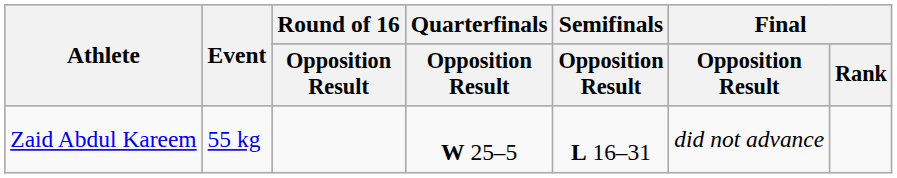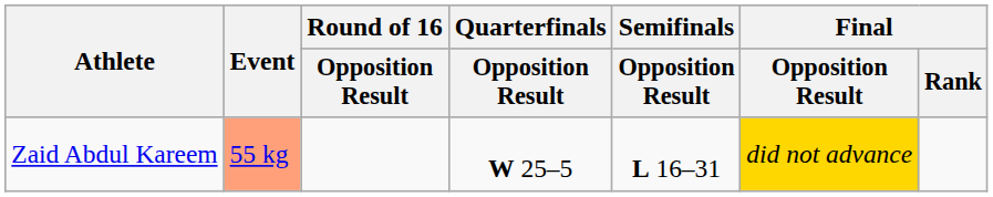Zaid Abdul Kareem | Event: no background -> lightsalmon background
Zaid Abdul Kareem | Final / Opposition Result: no background -> gold background
